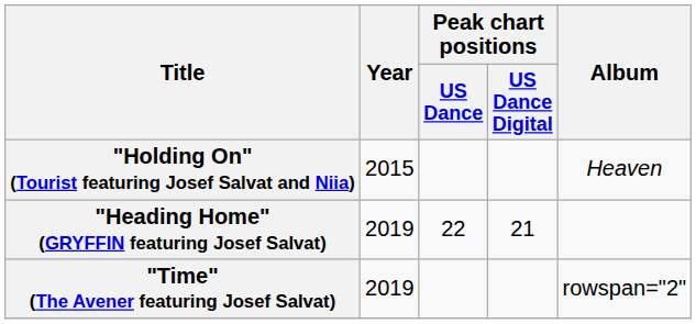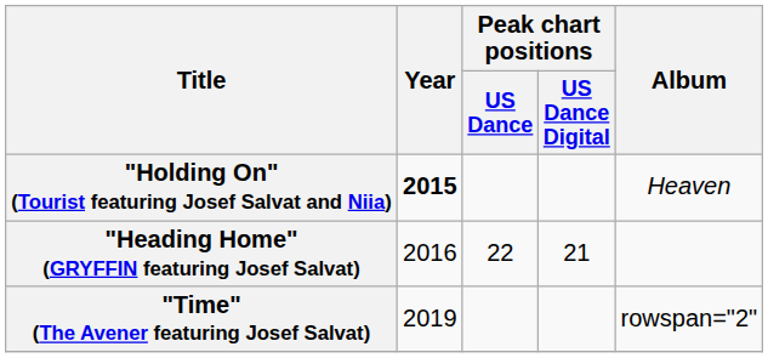"Holding On" (Tourist featuring Josef Salvat and Niia) | Year: normal -> bold
"Heading Home" (GRYFFIN featuring Josef Salvat) | Year: 2019 -> 2016
